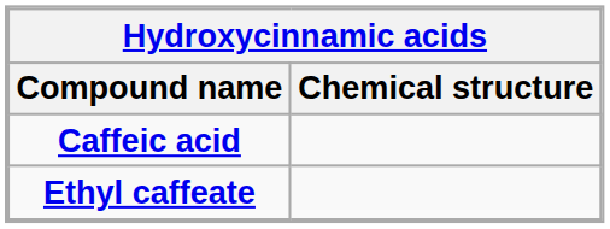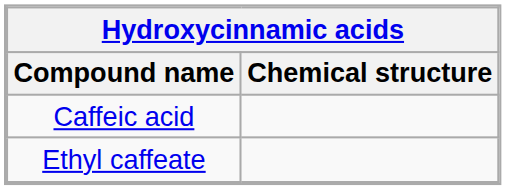Caffeic acid | Compound name: bold -> normal
Ethyl caffeate | Compound name: bold -> normal
